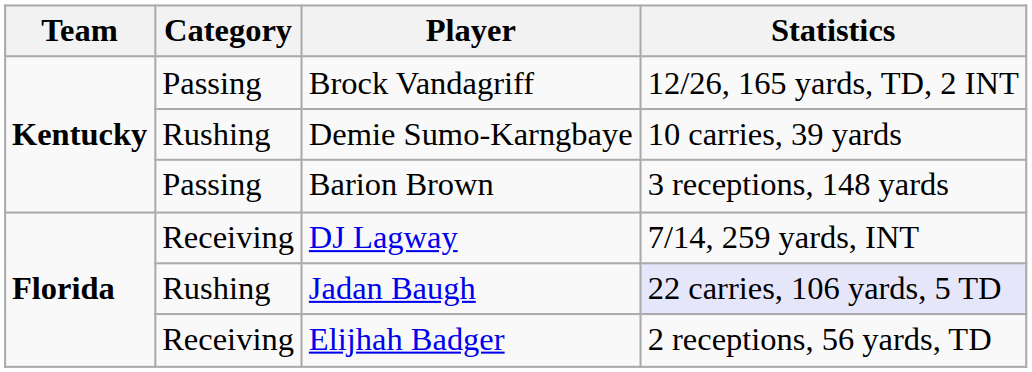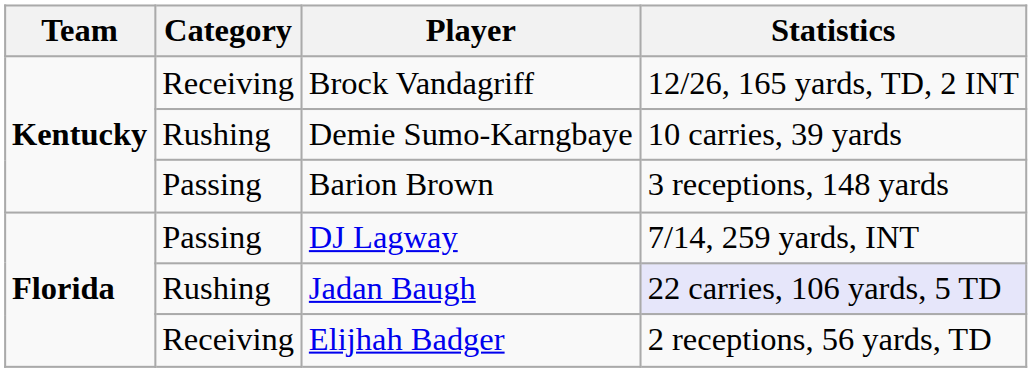Brock Vandagriff | Category: Passing -> Receiving
DJ Lagway | Category: Receiving -> Passing
